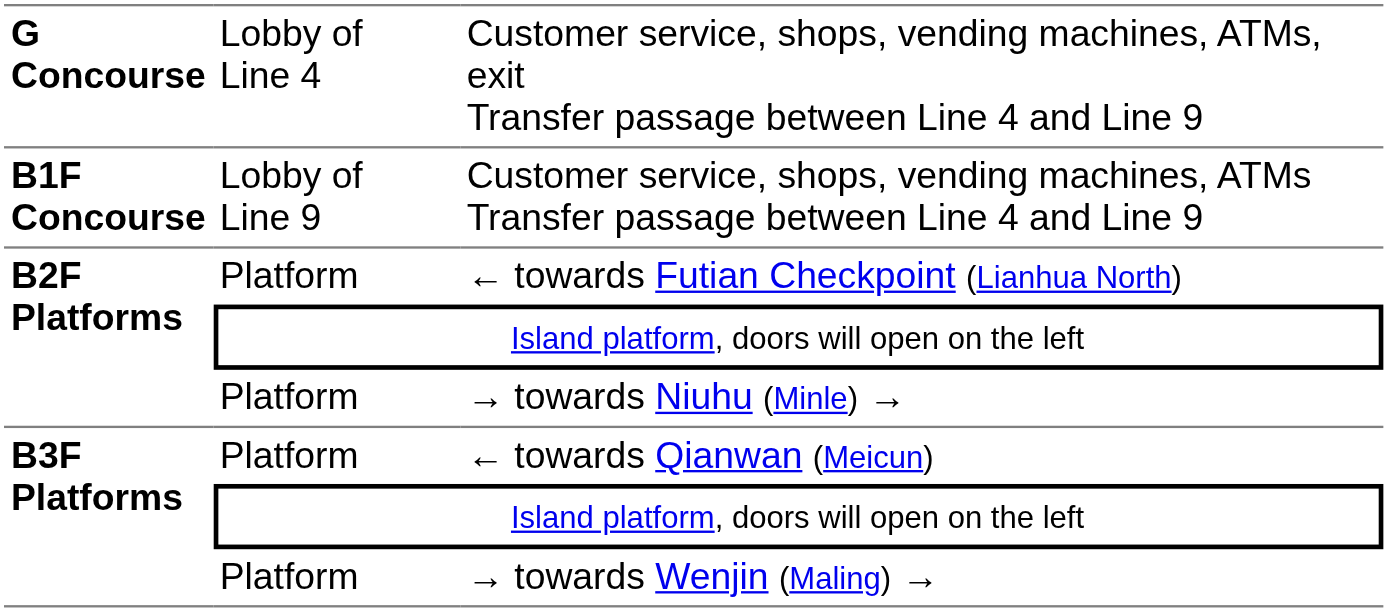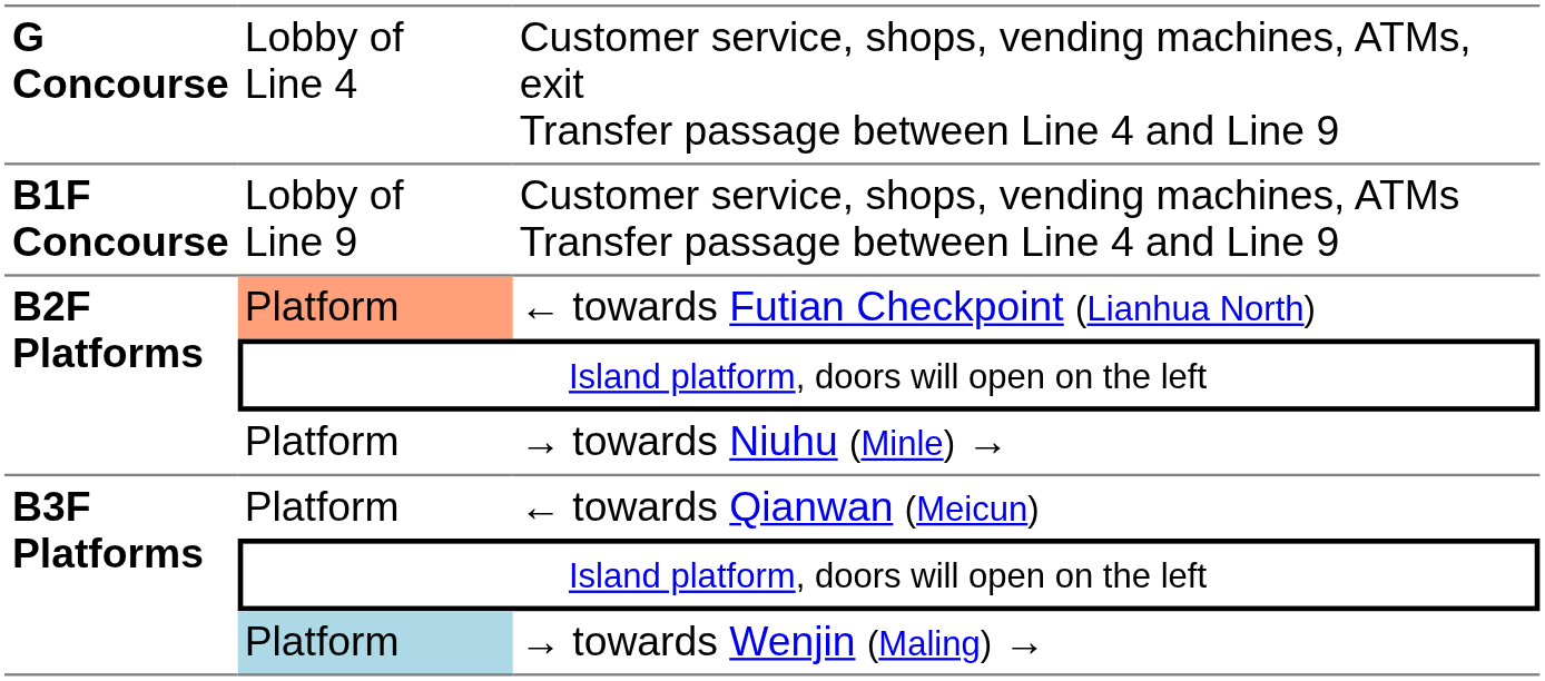← towards Futian Checkpoint (Lianhua North) | column 2: no background -> lightsalmon background
→ towards Wenjin (Maling) → | column 2: no background -> lightblue background
